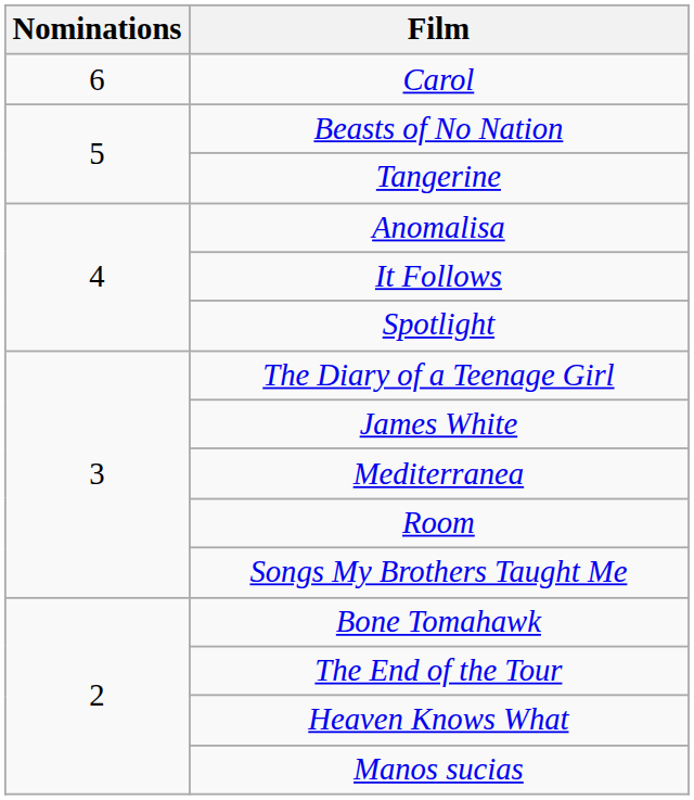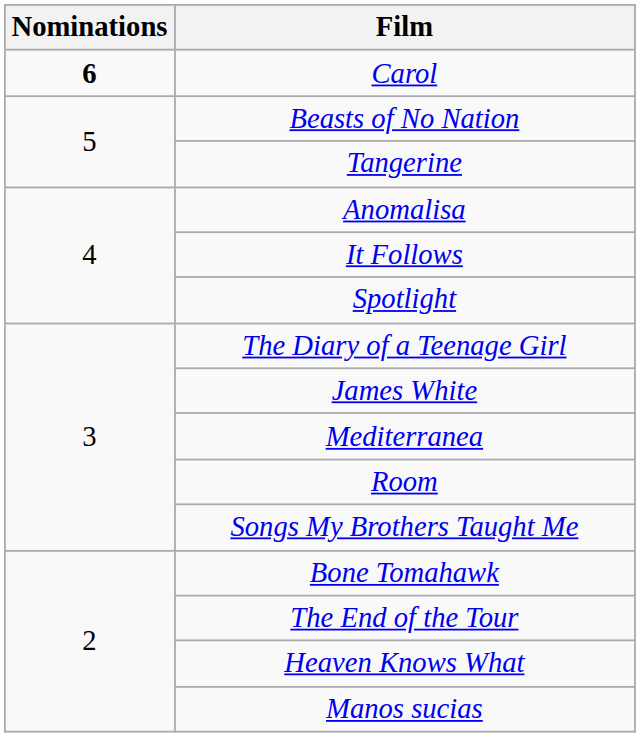Carol | Nominations: normal -> bold
